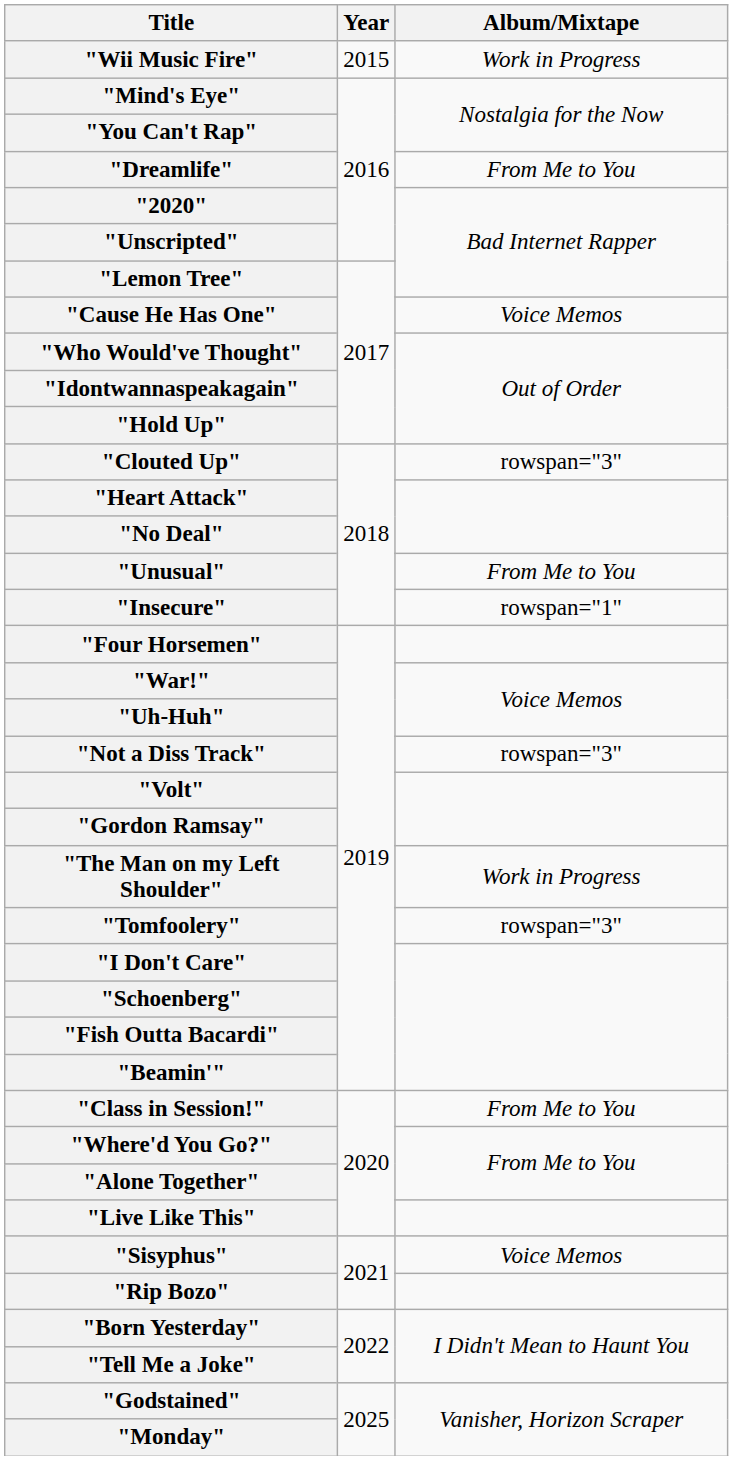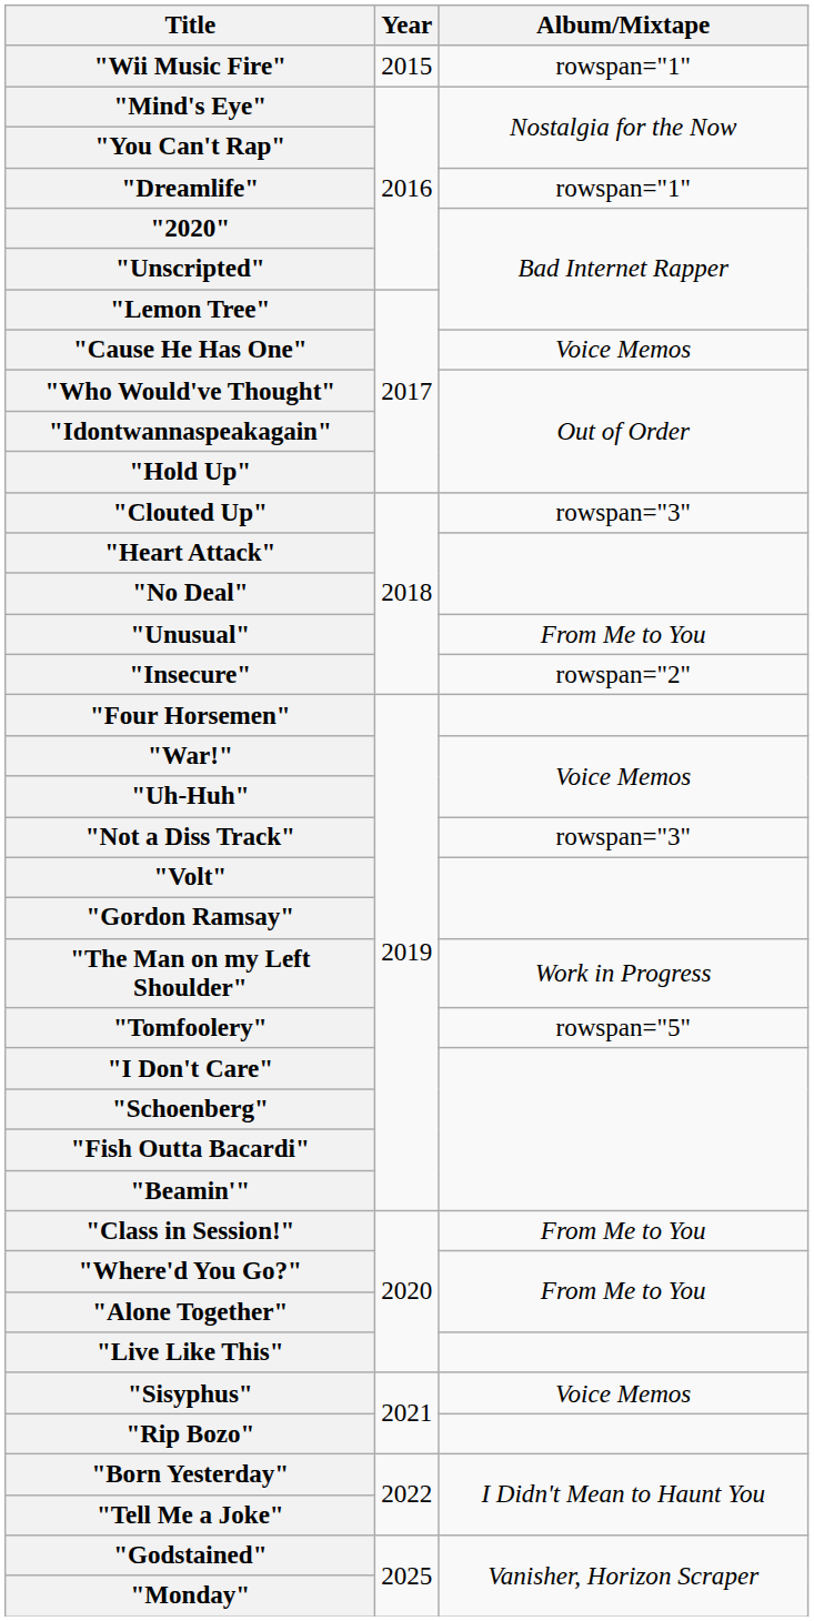"Wii Music Fire" | Album/Mixtape: Work in Progress -> rowspan="1"
"Dreamlife" | Album/Mixtape: From Me to You -> rowspan="1"
"Insecure" | Album/Mixtape: rowspan="1" -> rowspan="2"
"Tomfoolery" | Album/Mixtape: rowspan="3" -> rowspan="5"
